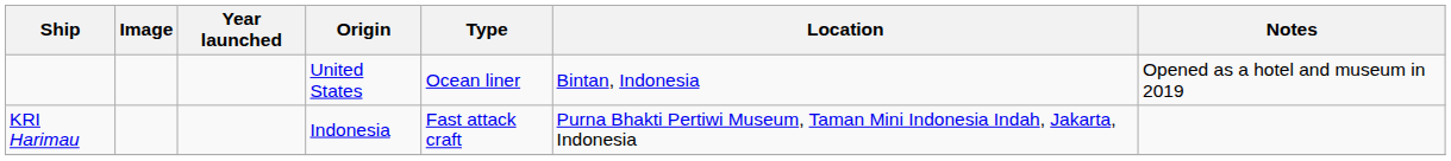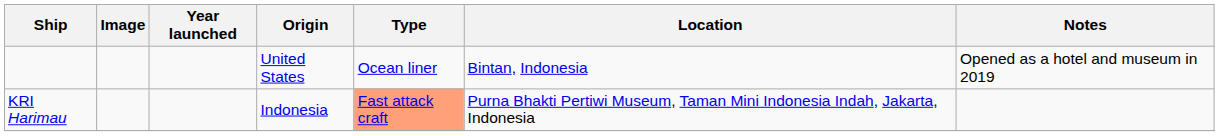KRI Harimau | Type: no background -> lightsalmon background
